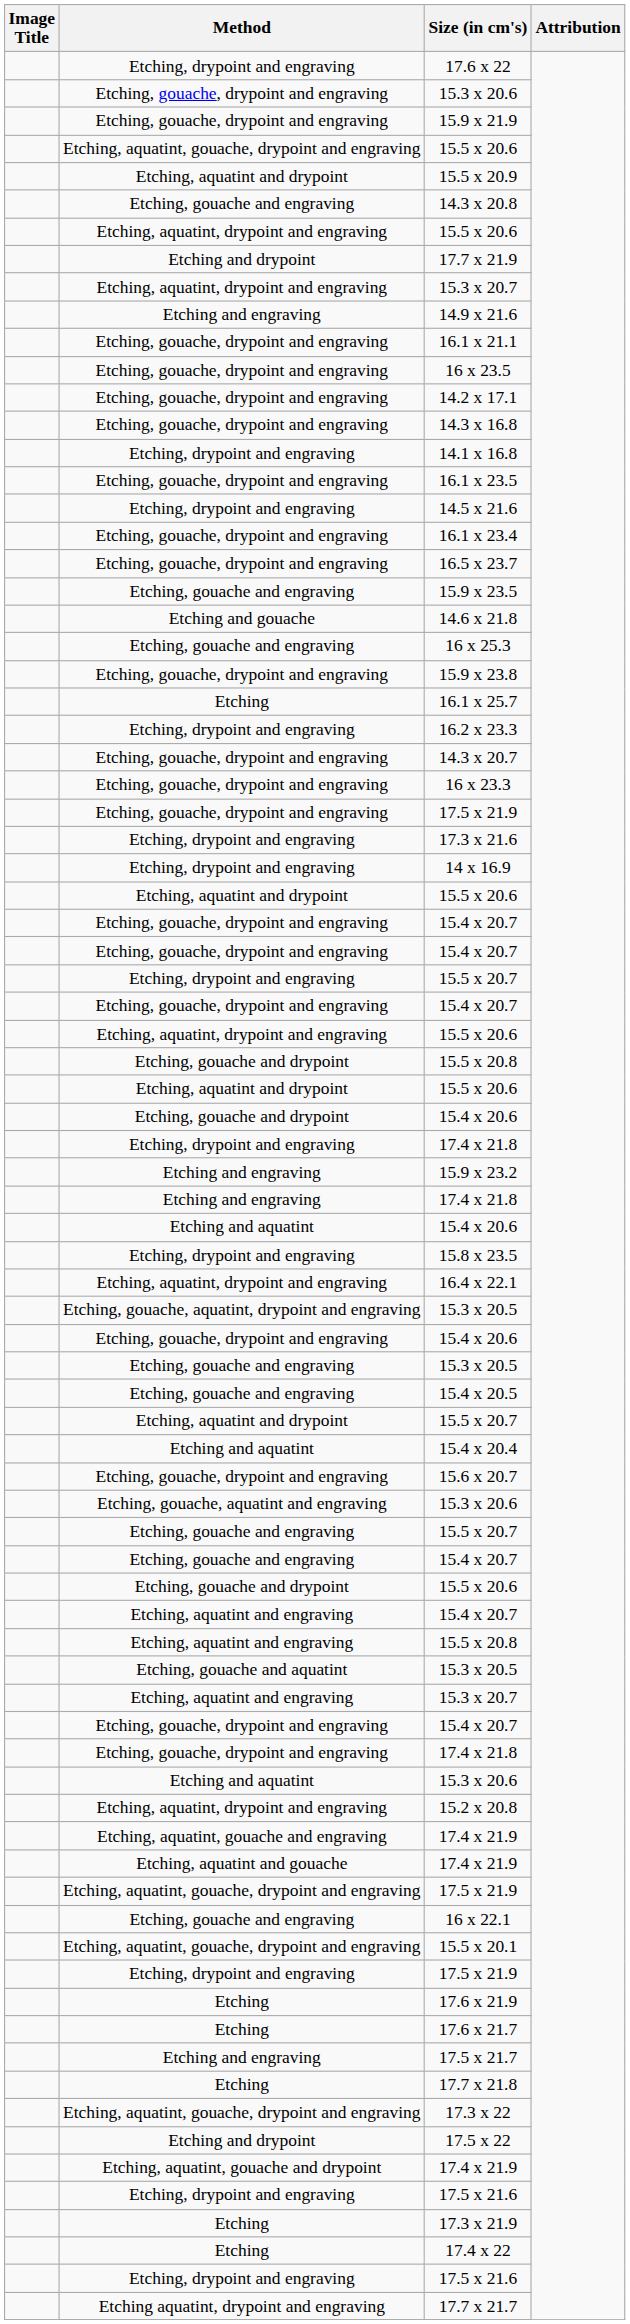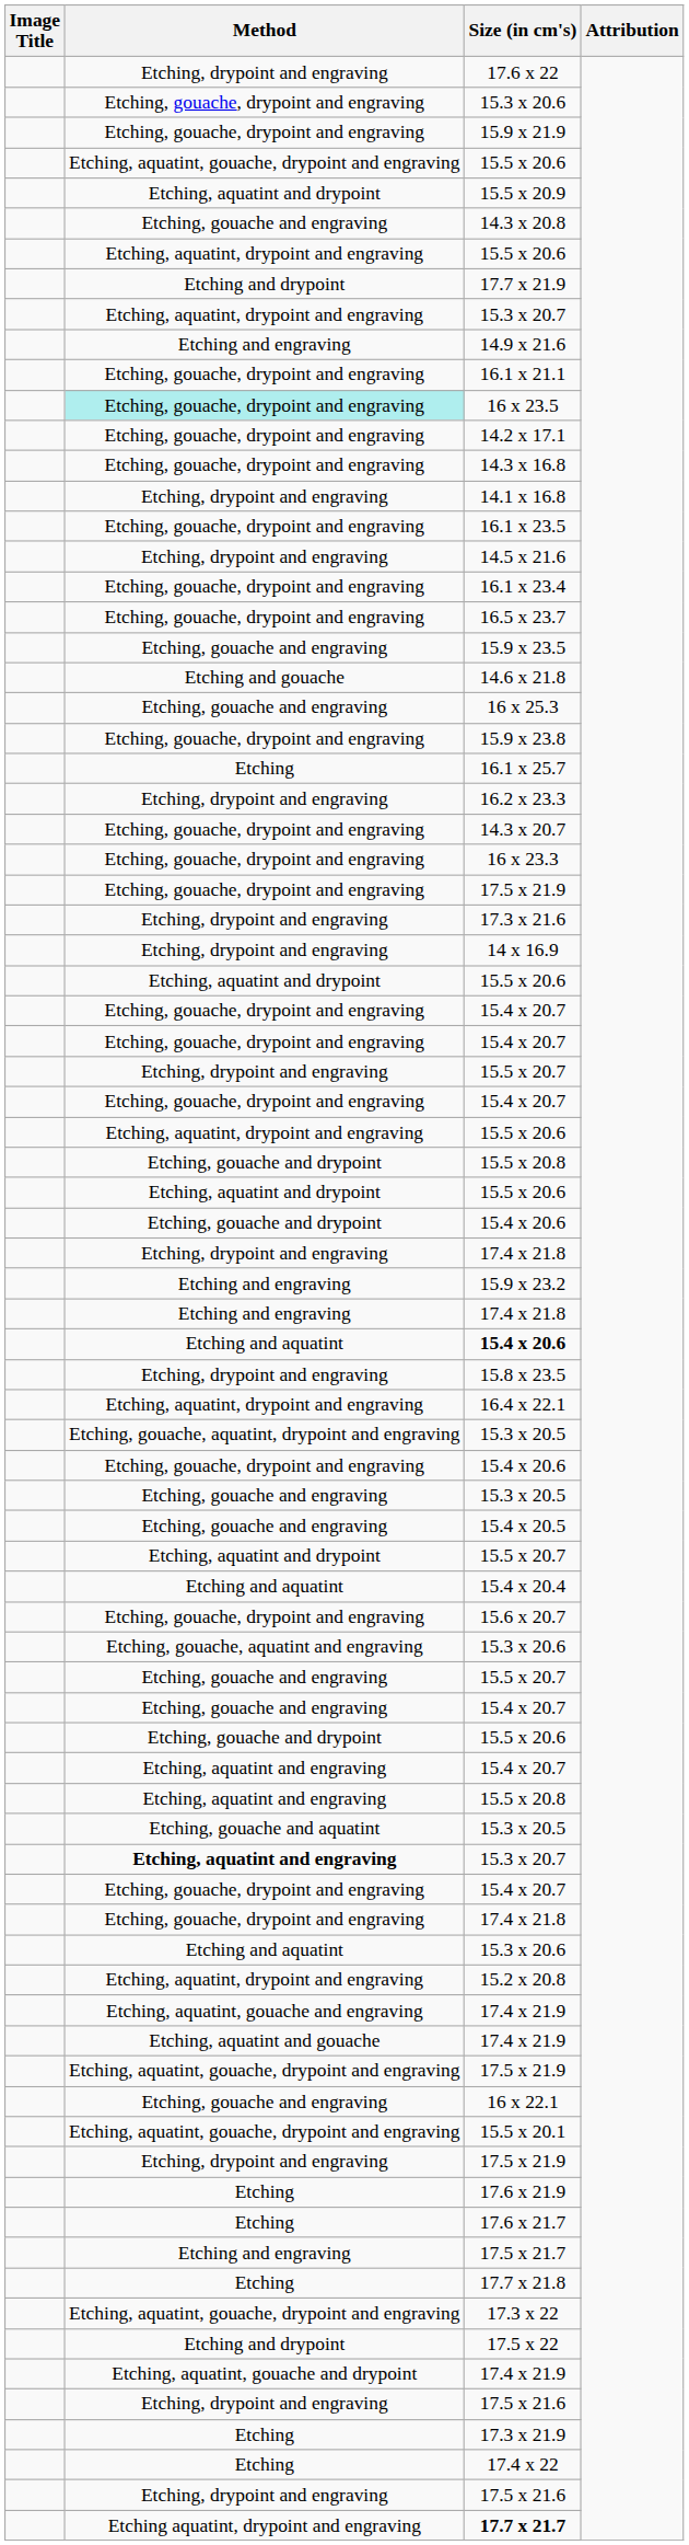16 x 23.5 | Method: no background -> paleturquoise background
Etching and aquatint / 15.4 x 20.6 | Size (in cm's): normal -> bold
Etching, aquatint and engraving / 15.3 x 20.7 | Method: normal -> bold
17.7 x 21.7 | Size (in cm's): normal -> bold
